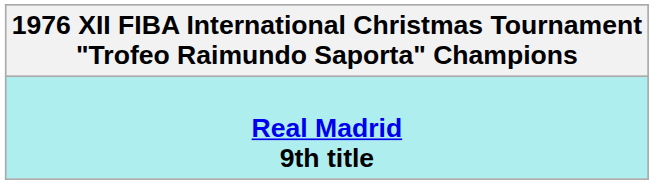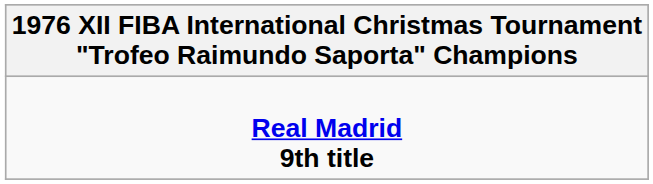row 2 | column 1: paleturquoise background -> no background
